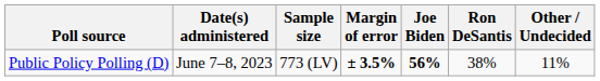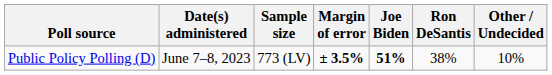Public Policy Polling (D) | Joe Biden: 56% -> 51%
Public Policy Polling (D) | Other / Undecided: 11% -> 10%
